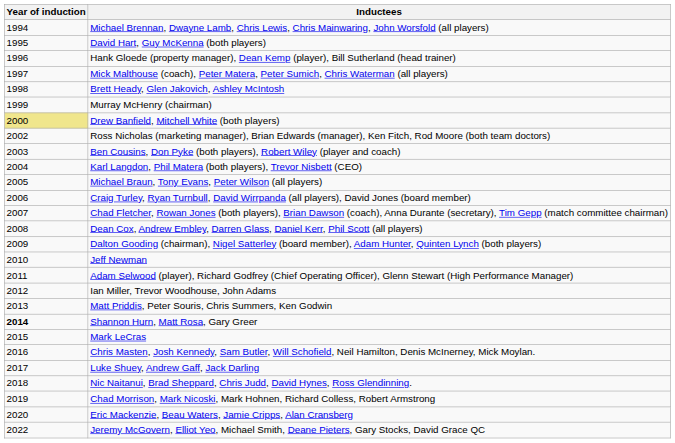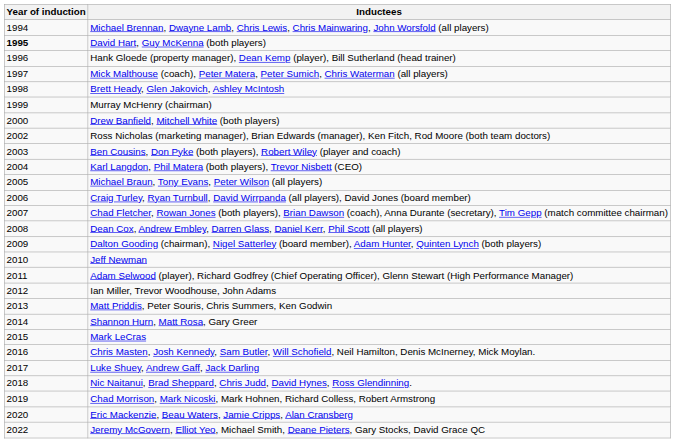David Hart, Guy McKenna (both players) | Year of induction: normal -> bold
Drew Banfield, Mitchell White (both players) | Year of induction: khaki background -> no background
Shannon Hurn, Matt Rosa, Gary Greer | Year of induction: bold -> normal
